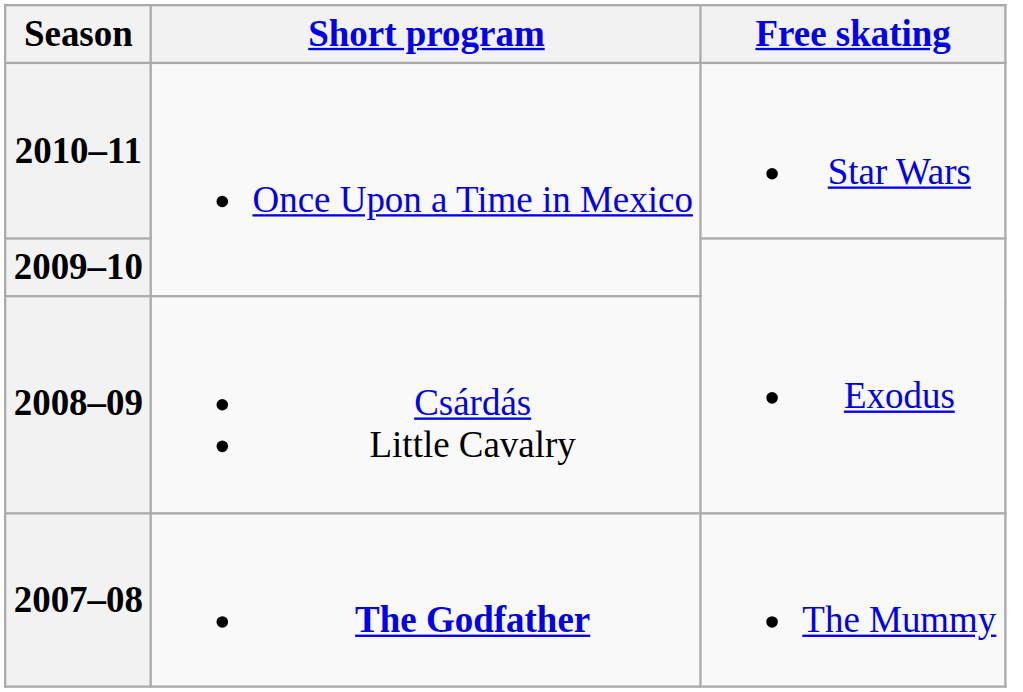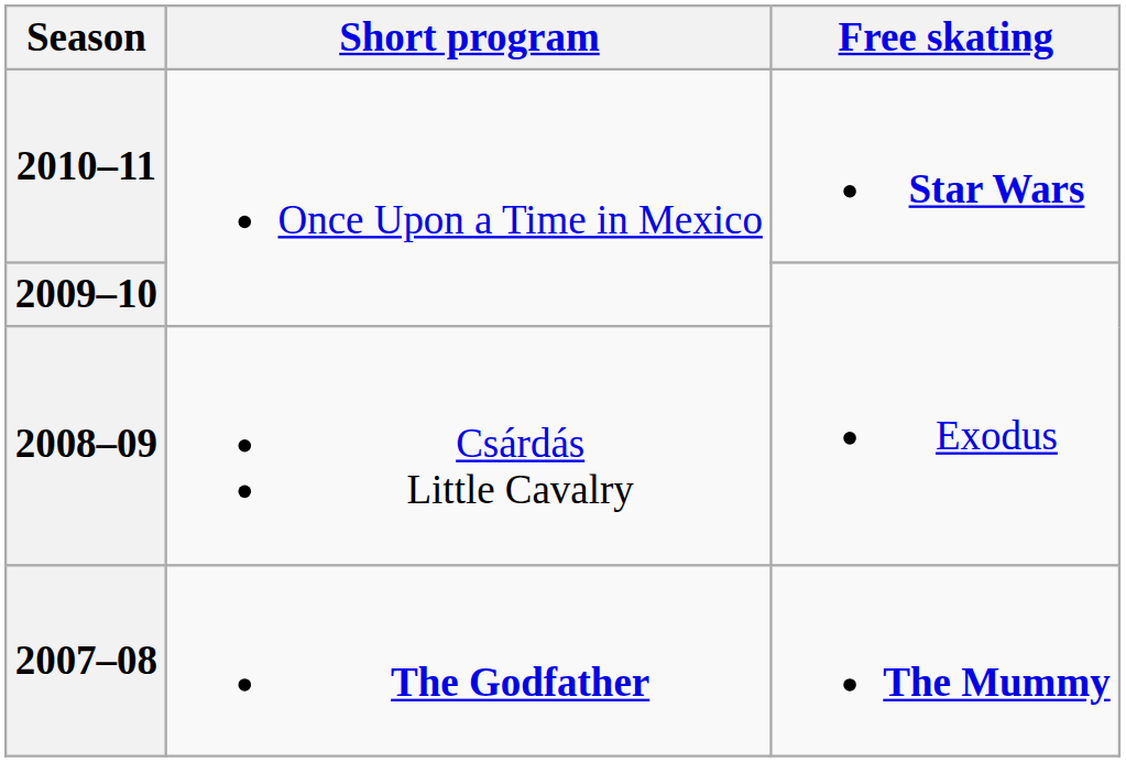2010–11 | Free skating: normal -> bold
2007–08 | Free skating: normal -> bold
